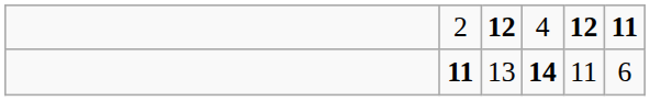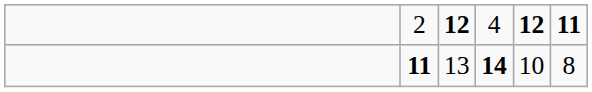row 2 | column 5: 11 -> 10
row 2 | column 6: 6 -> 8
